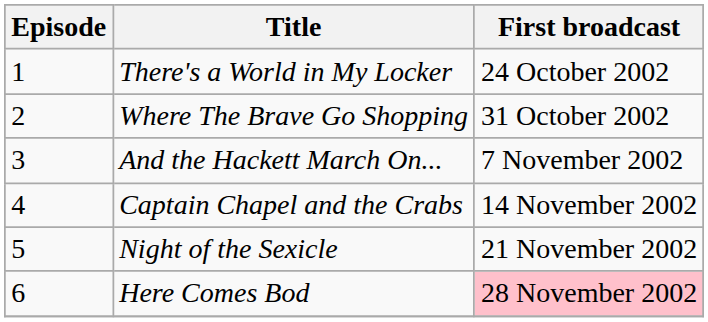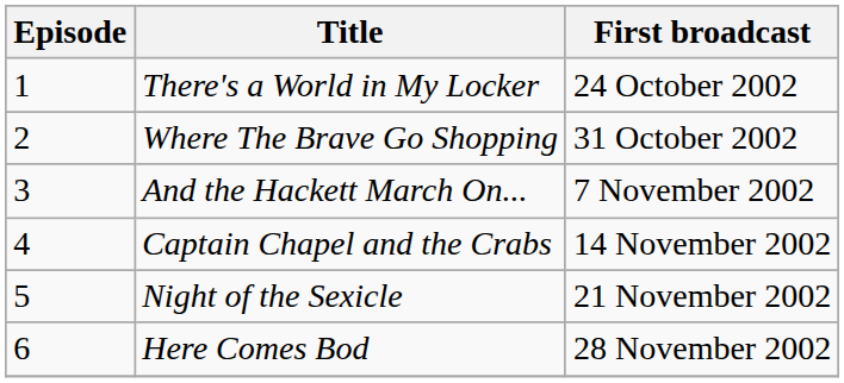Here Comes Bod | First broadcast: pink background -> no background
